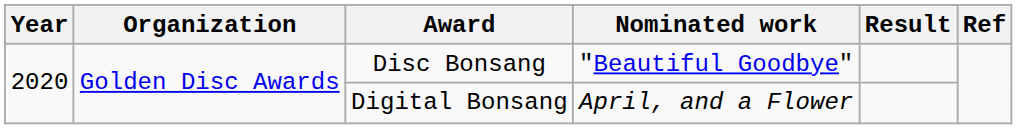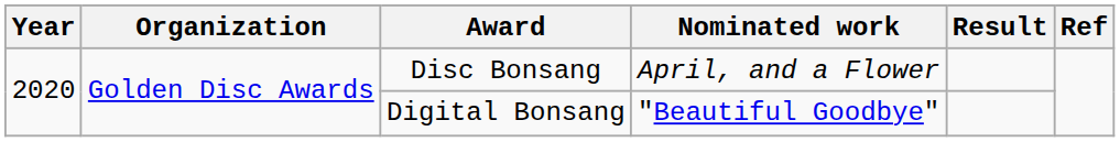Disc Bonsang | Nominated work: "Beautiful Goodbye" -> April, and a Flower
Digital Bonsang | Nominated work: April, and a Flower -> "Beautiful Goodbye"
